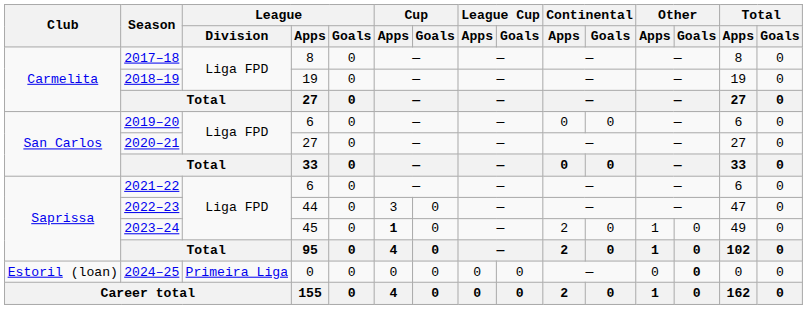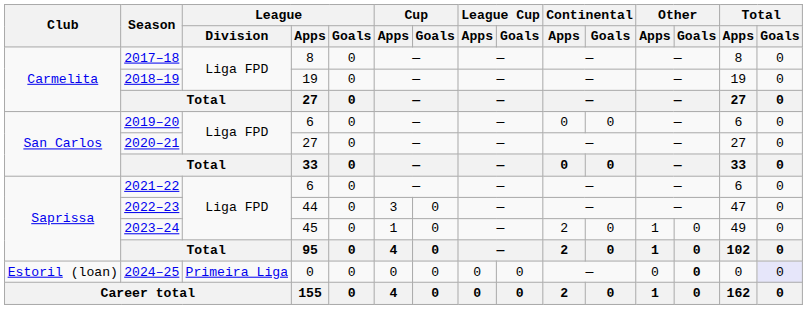2023–24 | Cup / Apps: bold -> normal
2024–25 | Total / Goals: no background -> lavender background
